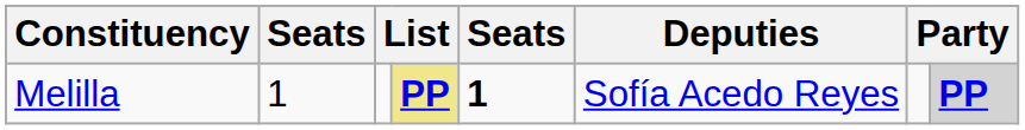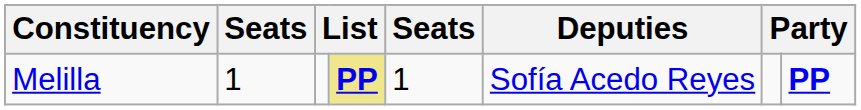Melilla | column 5: bold -> normal
Melilla | column 8: lightgrey background -> no background
